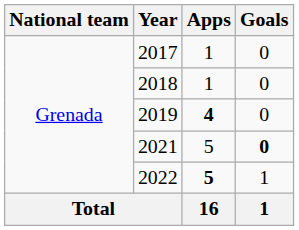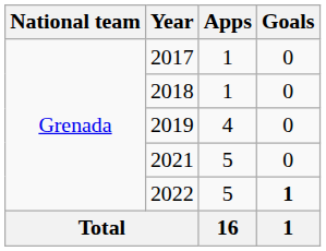2019 | Apps: bold -> normal
2021 | Goals: bold -> normal
2022 | Apps: bold -> normal
2022 | Goals: normal -> bold
